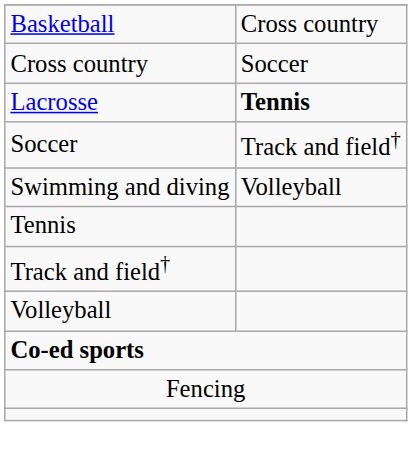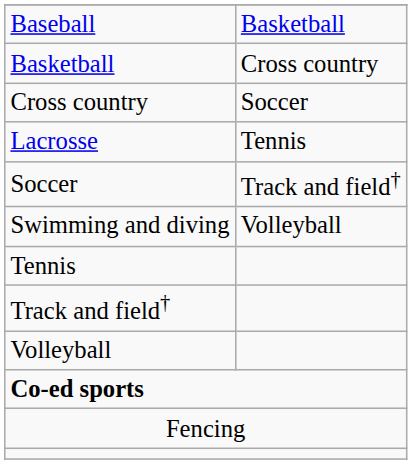+ row: Baseball | Basketball
Lacrosse | column 2: bold -> normal
